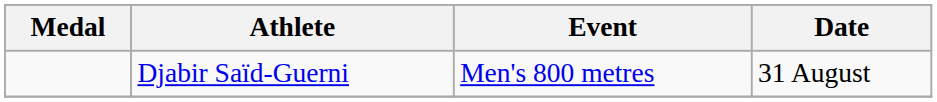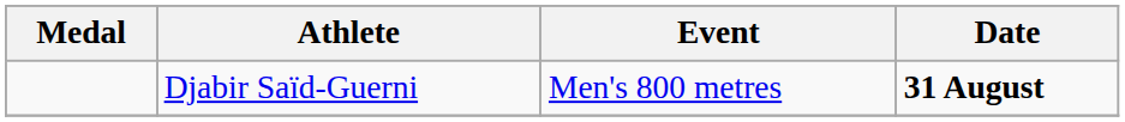Djabir Saïd-Guerni | Date: normal -> bold
